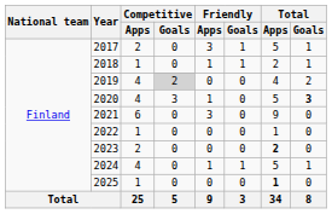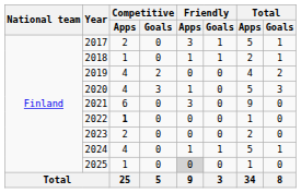2019 | Competitive / Goals: lightgrey background -> no background
2020 | Total / Goals: bold -> normal
2022 | Competitive / Apps: normal -> bold
2023 | Total / Apps: bold -> normal
2025 | Friendly / Apps: no background -> lightgrey background
2025 | Total / Apps: bold -> normal
